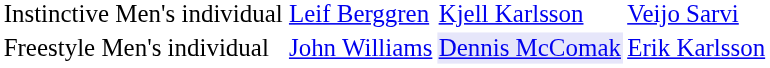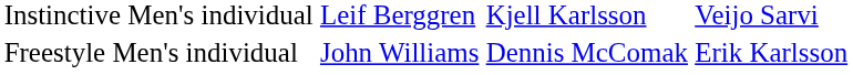Freestyle Men's individual | column 3: lavender background -> no background
